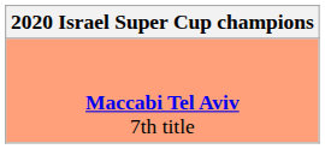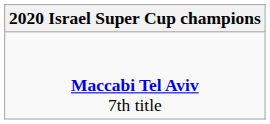row 2 | column 1: lightsalmon background -> no background
